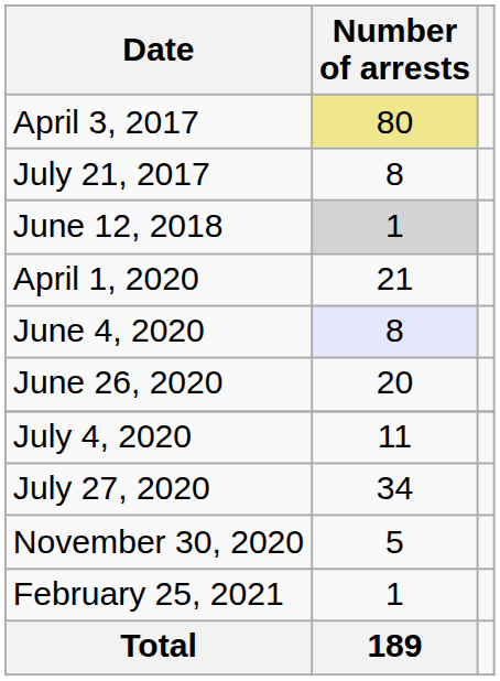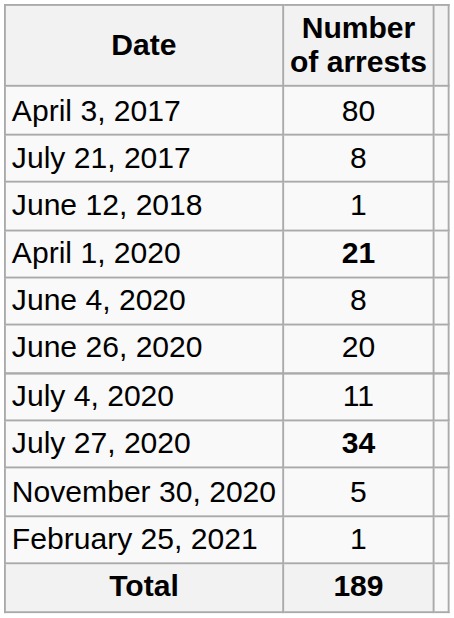April 3, 2017 | Number of arrests: khaki background -> no background
June 12, 2018 | Number of arrests: lightgrey background -> no background
April 1, 2020 | Number of arrests: normal -> bold
June 4, 2020 | Number of arrests: lavender background -> no background
July 27, 2020 | Number of arrests: normal -> bold
